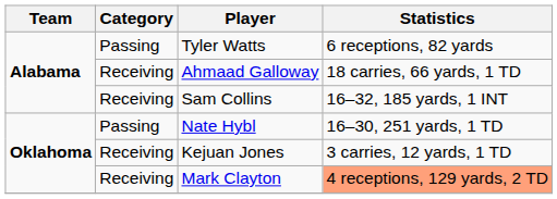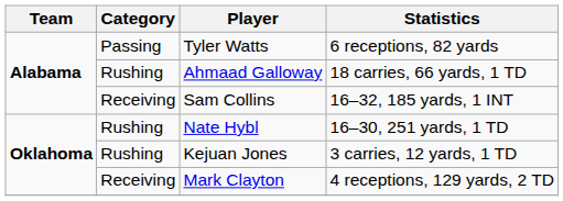Ahmaad Galloway | Category: Receiving -> Rushing
Nate Hybl | Category: Passing -> Rushing
Kejuan Jones | Category: Receiving -> Rushing
Mark Clayton | Statistics: lightsalmon background -> no background
